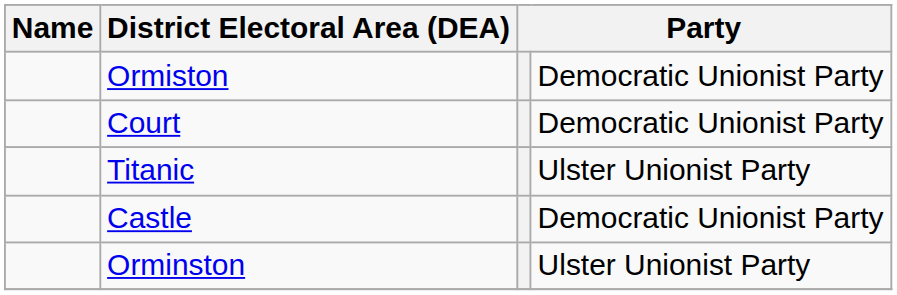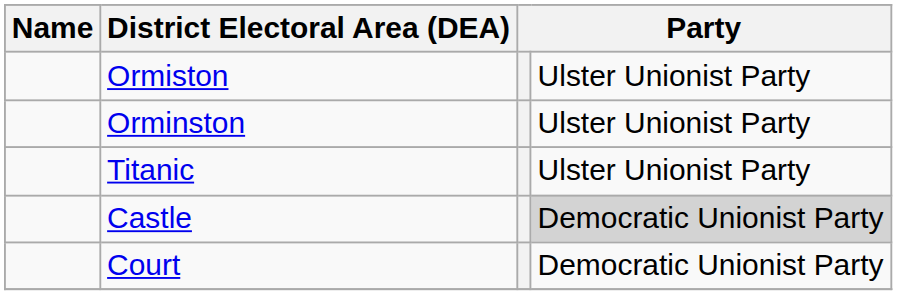Ormiston | column 4: Democratic Unionist Party -> Ulster Unionist Party
rows swapped: Court <-> Orminston
Castle | column 4: no background -> lightgrey background
